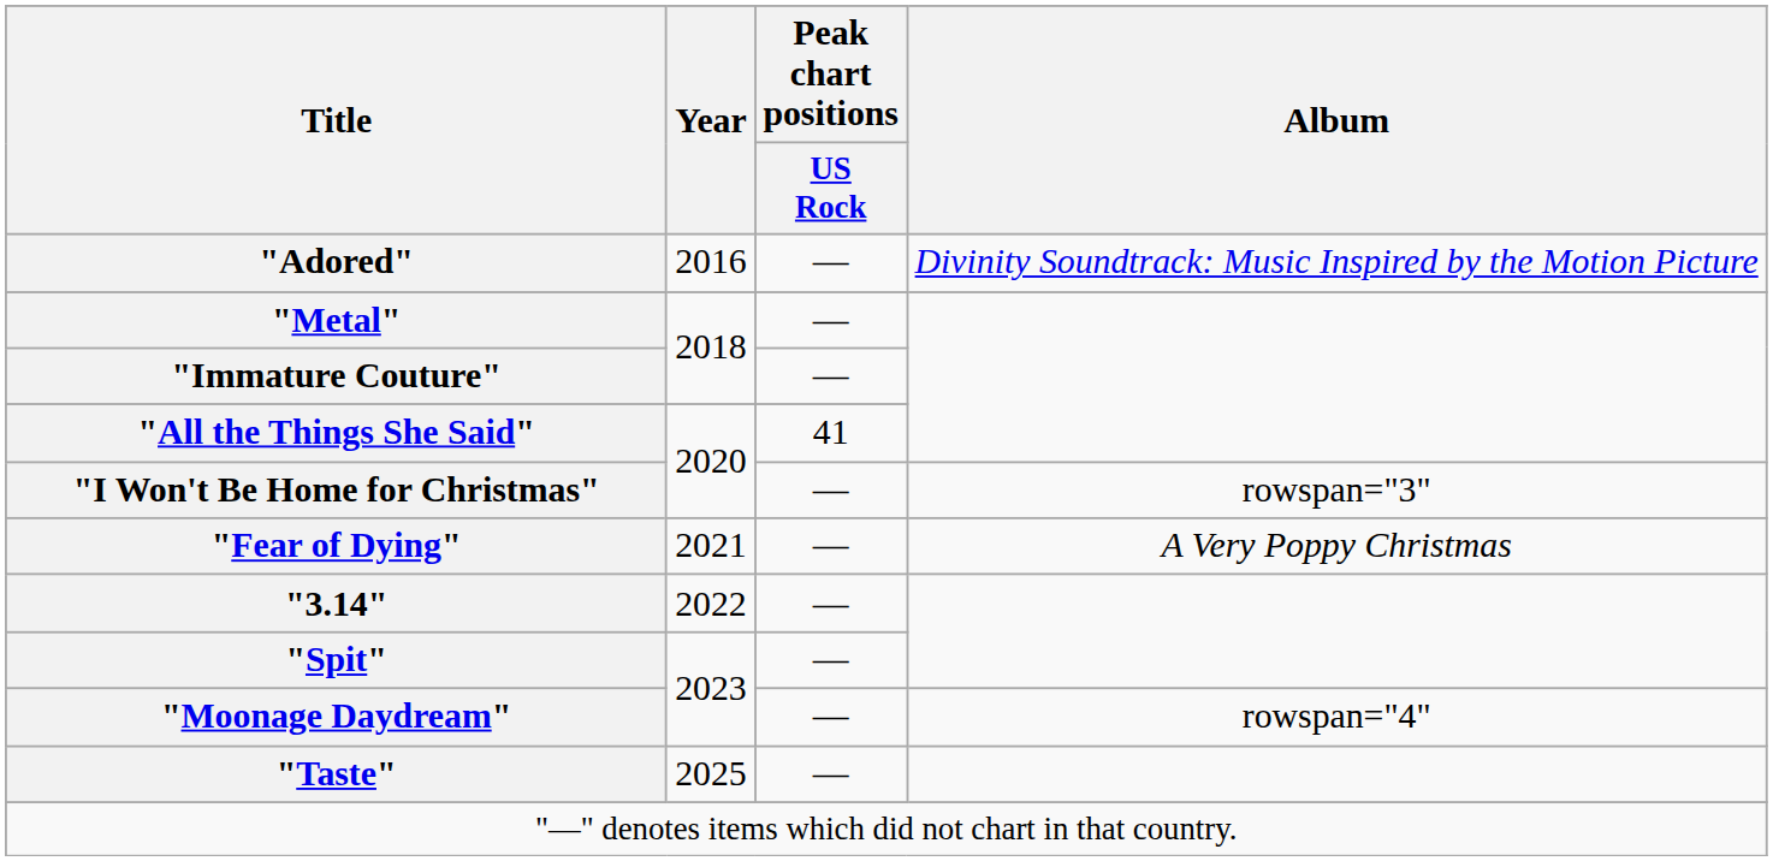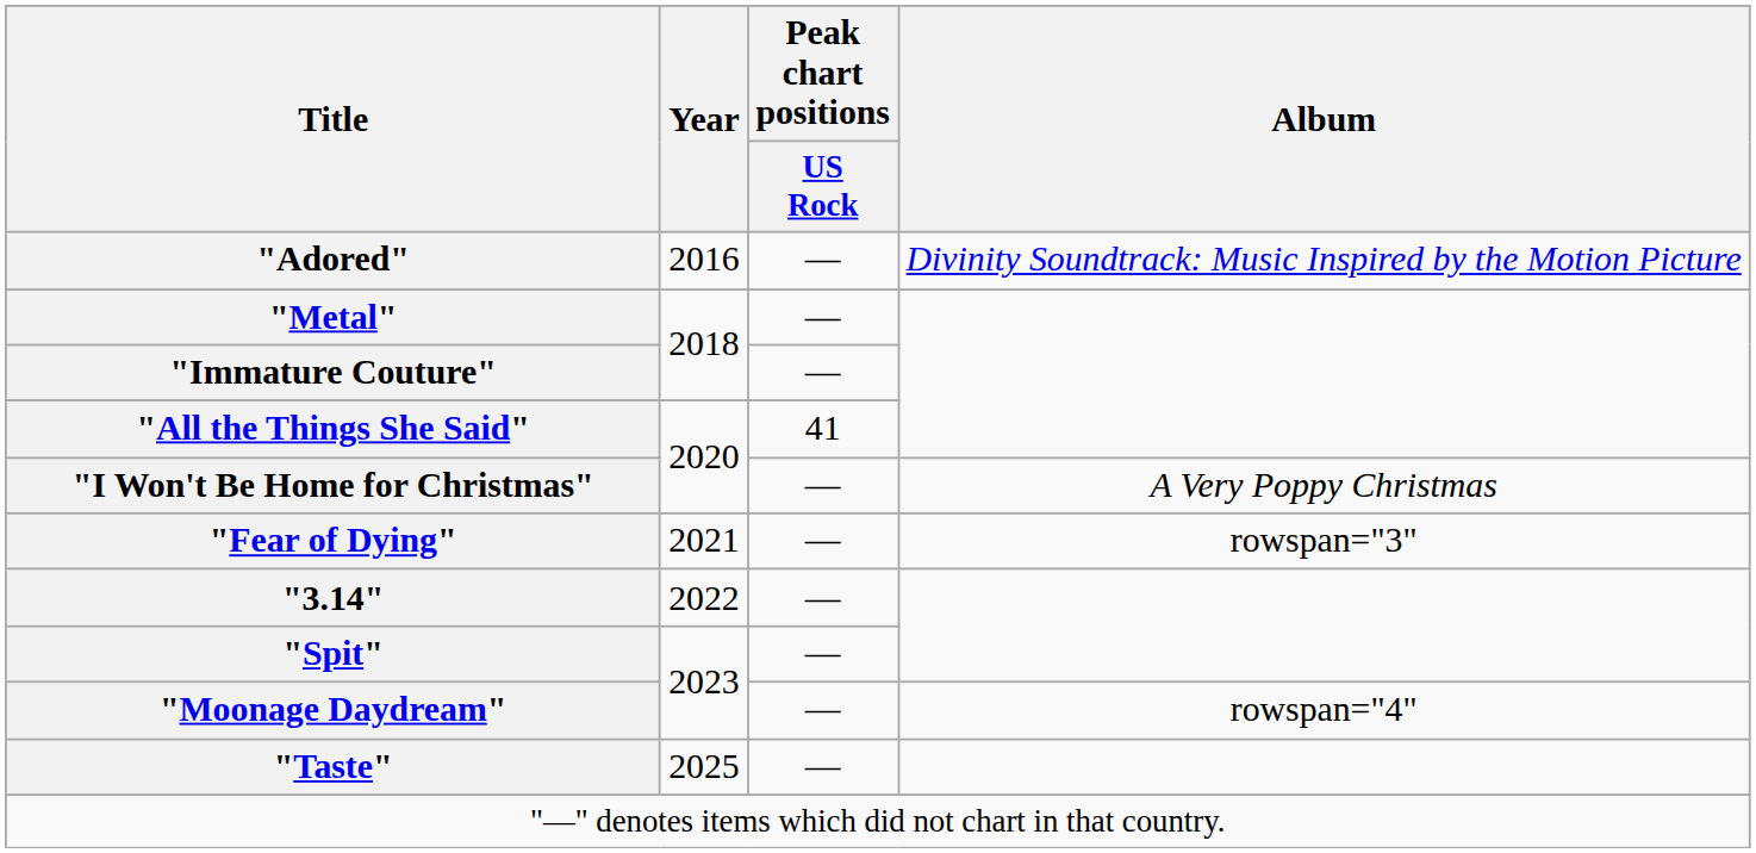"I Won't Be Home for Christmas" | Album: rowspan="3" -> A Very Poppy Christmas
"Fear of Dying" | Album: A Very Poppy Christmas -> rowspan="3"
